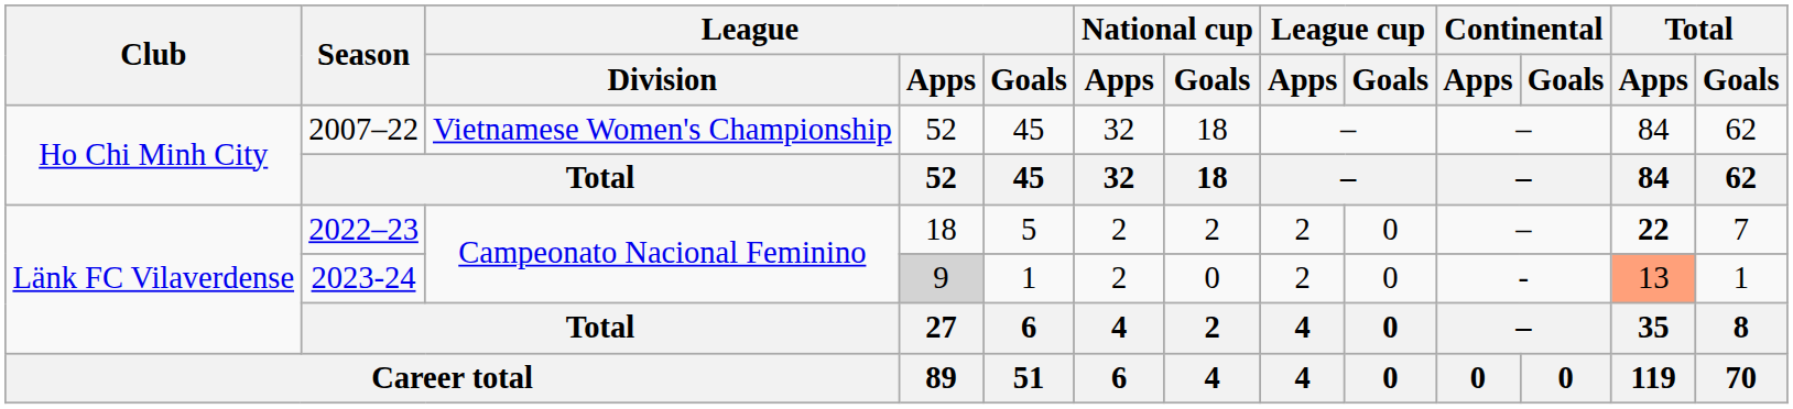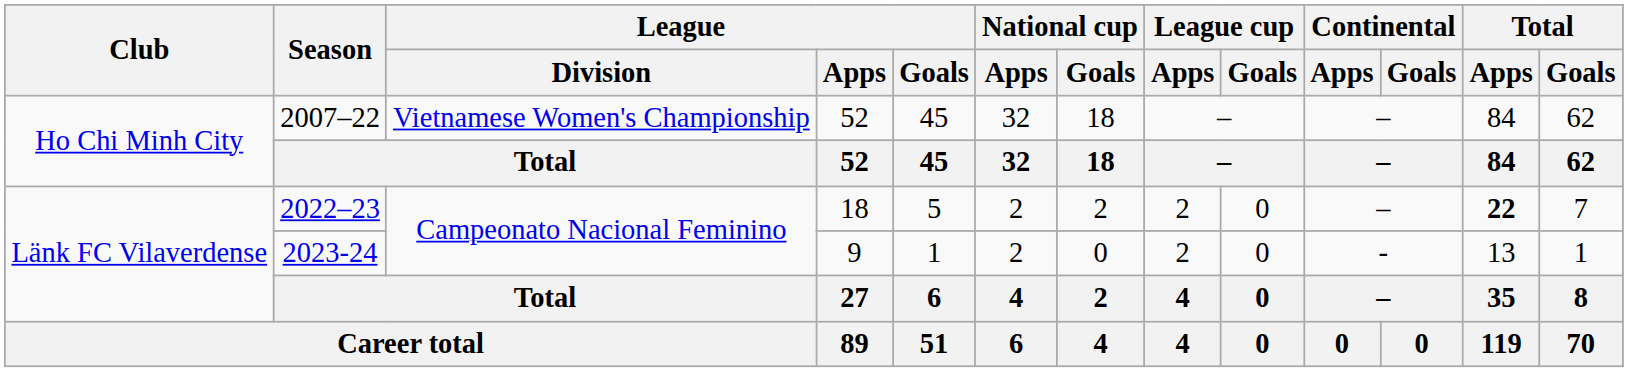2023-24 | League / Apps: lightgrey background -> no background
2023-24 | Total / Apps: lightsalmon background -> no background
